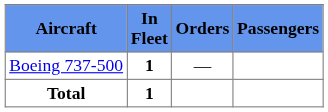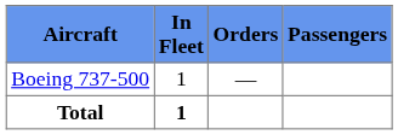Boeing 737-500 | In Fleet: bold -> normal
